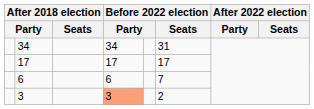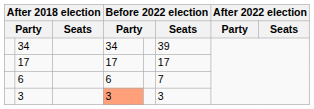row 3 | Before 2022 election / Seats: 31 -> 39
row 6 | Before 2022 election / Seats: 2 -> 3
